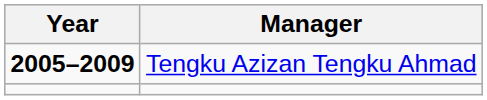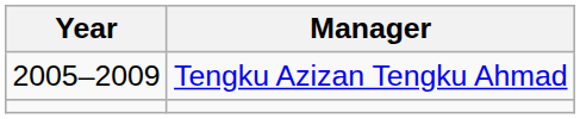Tengku Azizan Tengku Ahmad | Year: bold -> normal
